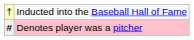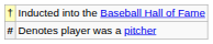# | column 2: pink background -> no background
